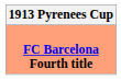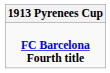row 2 | column 1: lightsalmon background -> no background
